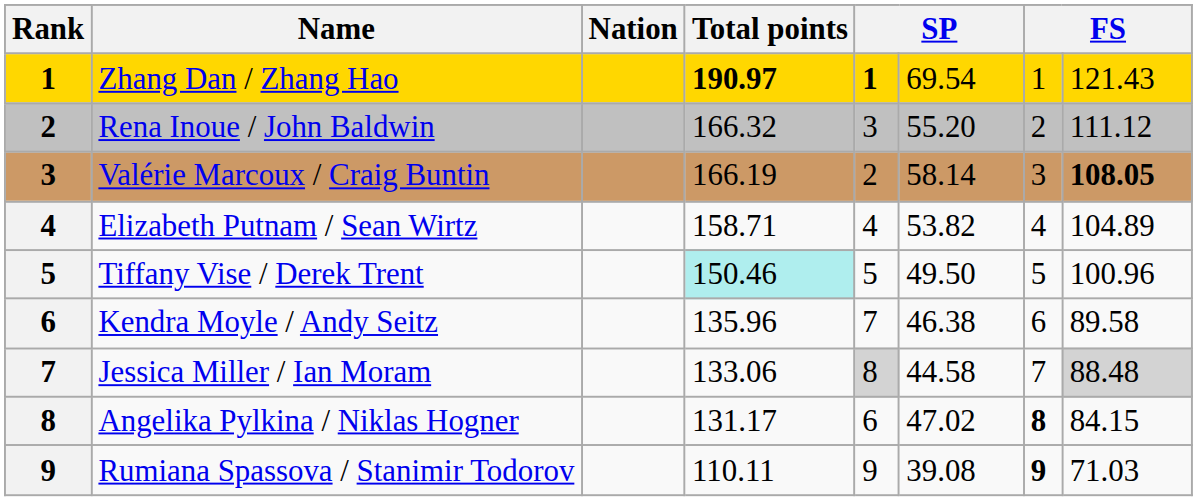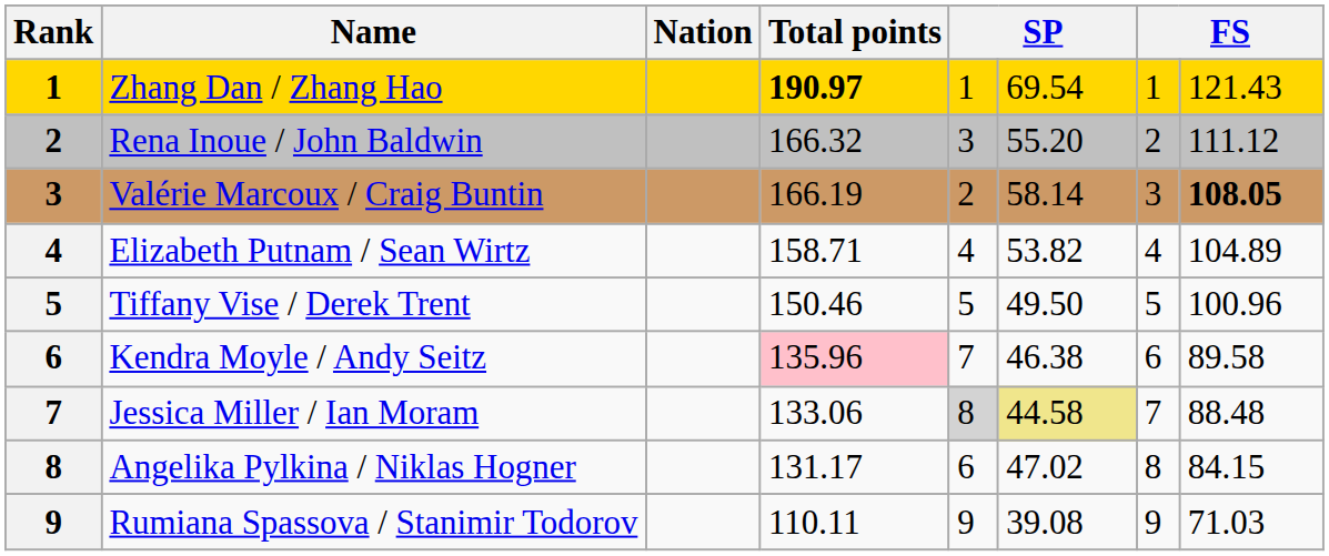Zhang Dan / Zhang Hao | column 5: bold -> normal
Tiffany Vise / Derek Trent | Total points: paleturquoise background -> no background
Kendra Moyle / Andy Seitz | Total points: no background -> pink background
Jessica Miller / Ian Moram | column 6: no background -> khaki background
Jessica Miller / Ian Moram | column 8: lightgrey background -> no background
Angelika Pylkina / Niklas Hogner | column 7: bold -> normal
Rumiana Spassova / Stanimir Todorov | column 7: bold -> normal
